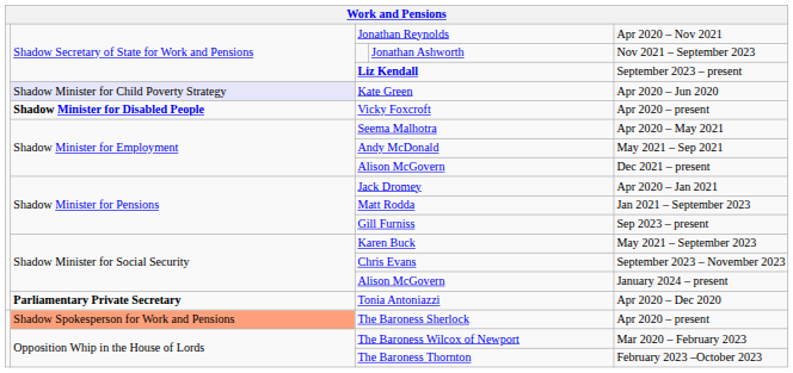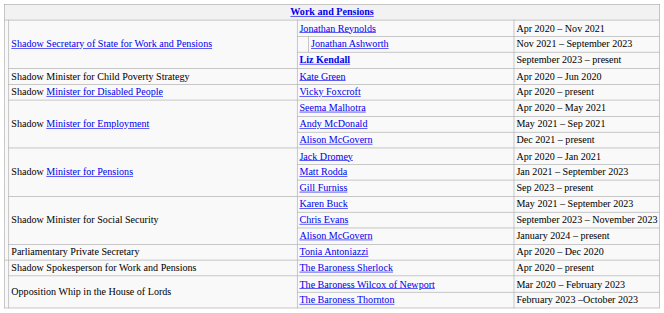Kate Green | column 2: lavender background -> no background
Vicky Foxcroft | column 2: bold -> normal
Tonia Antoniazzi | column 2: bold -> normal
The Baroness Sherlock | column 2: lightsalmon background -> no background
